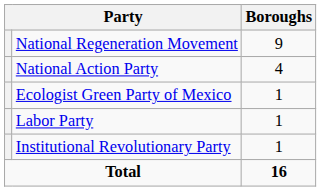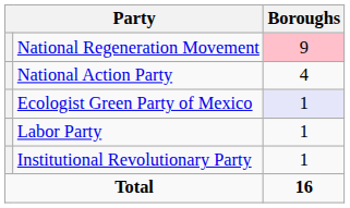National Regeneration Movement | Boroughs: no background -> pink background
Ecologist Green Party of Mexico | Boroughs: no background -> lavender background
